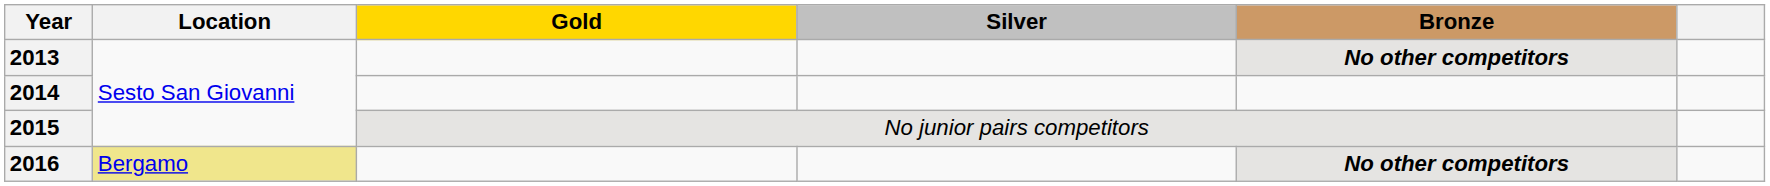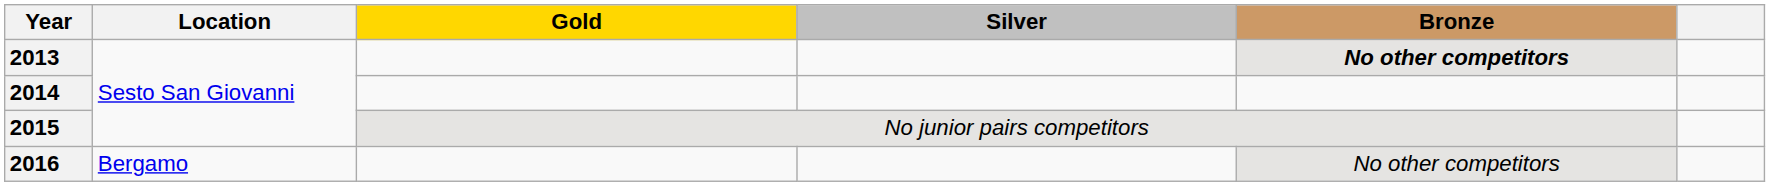2016 | Location: khaki background -> no background
2016 | Bronze: bold -> normal
